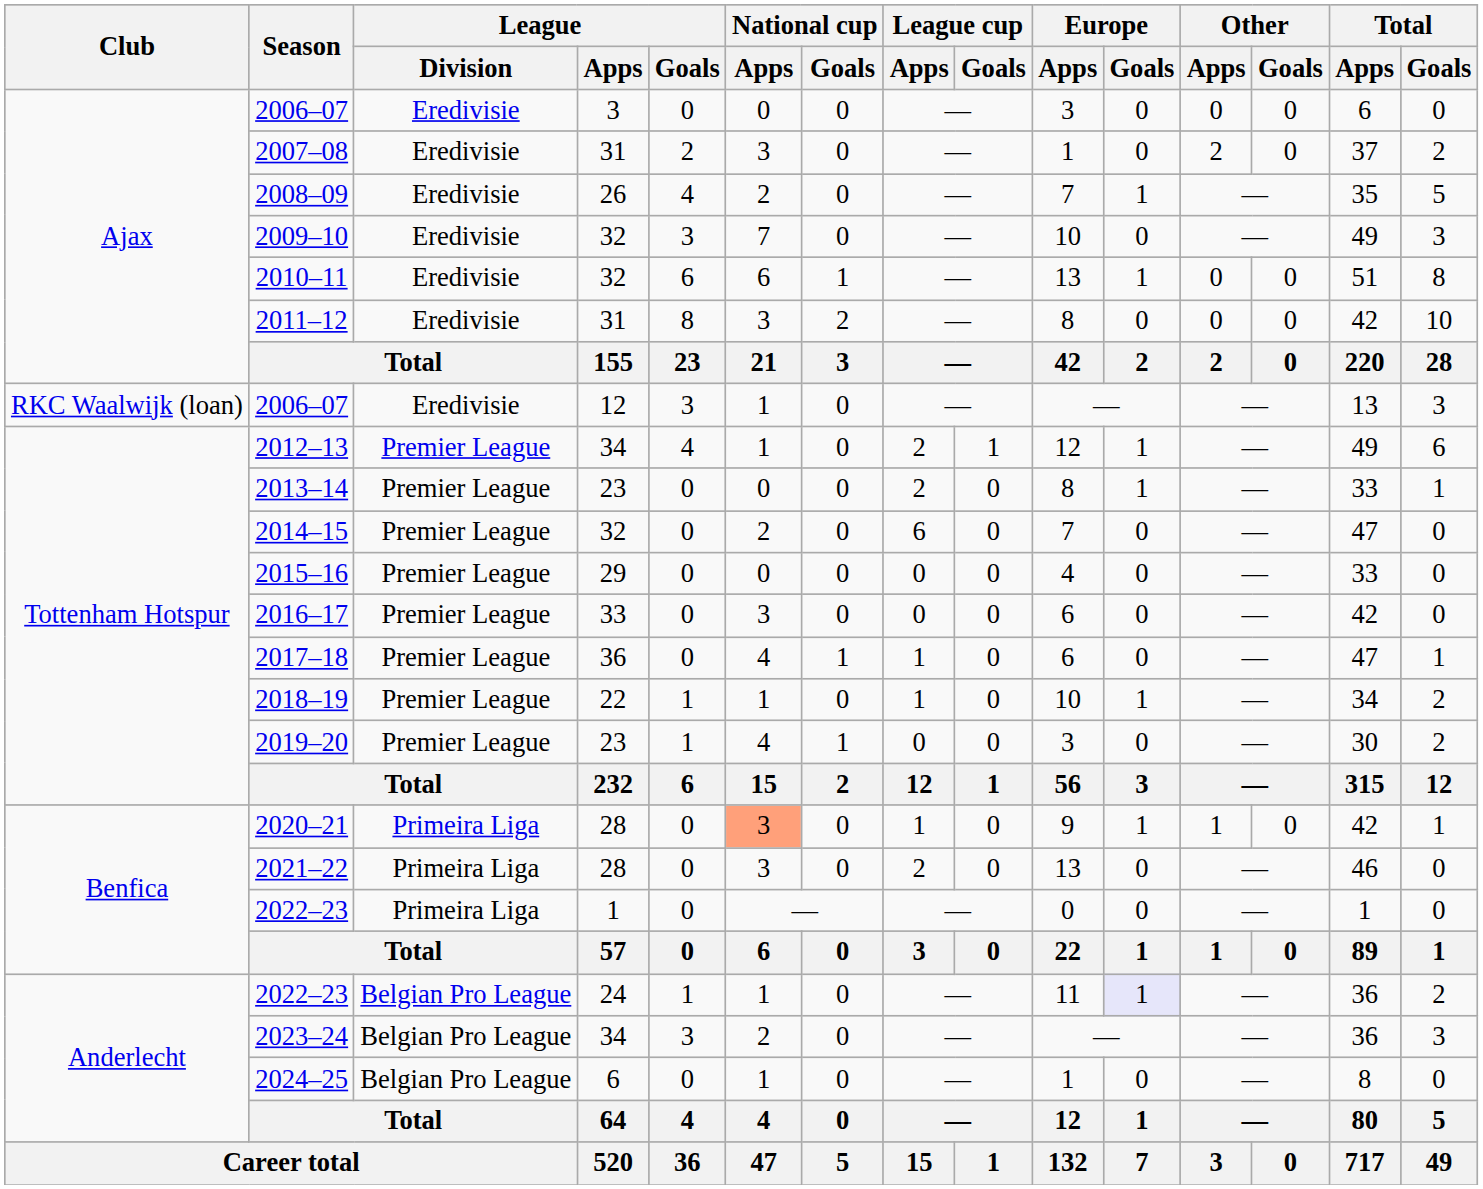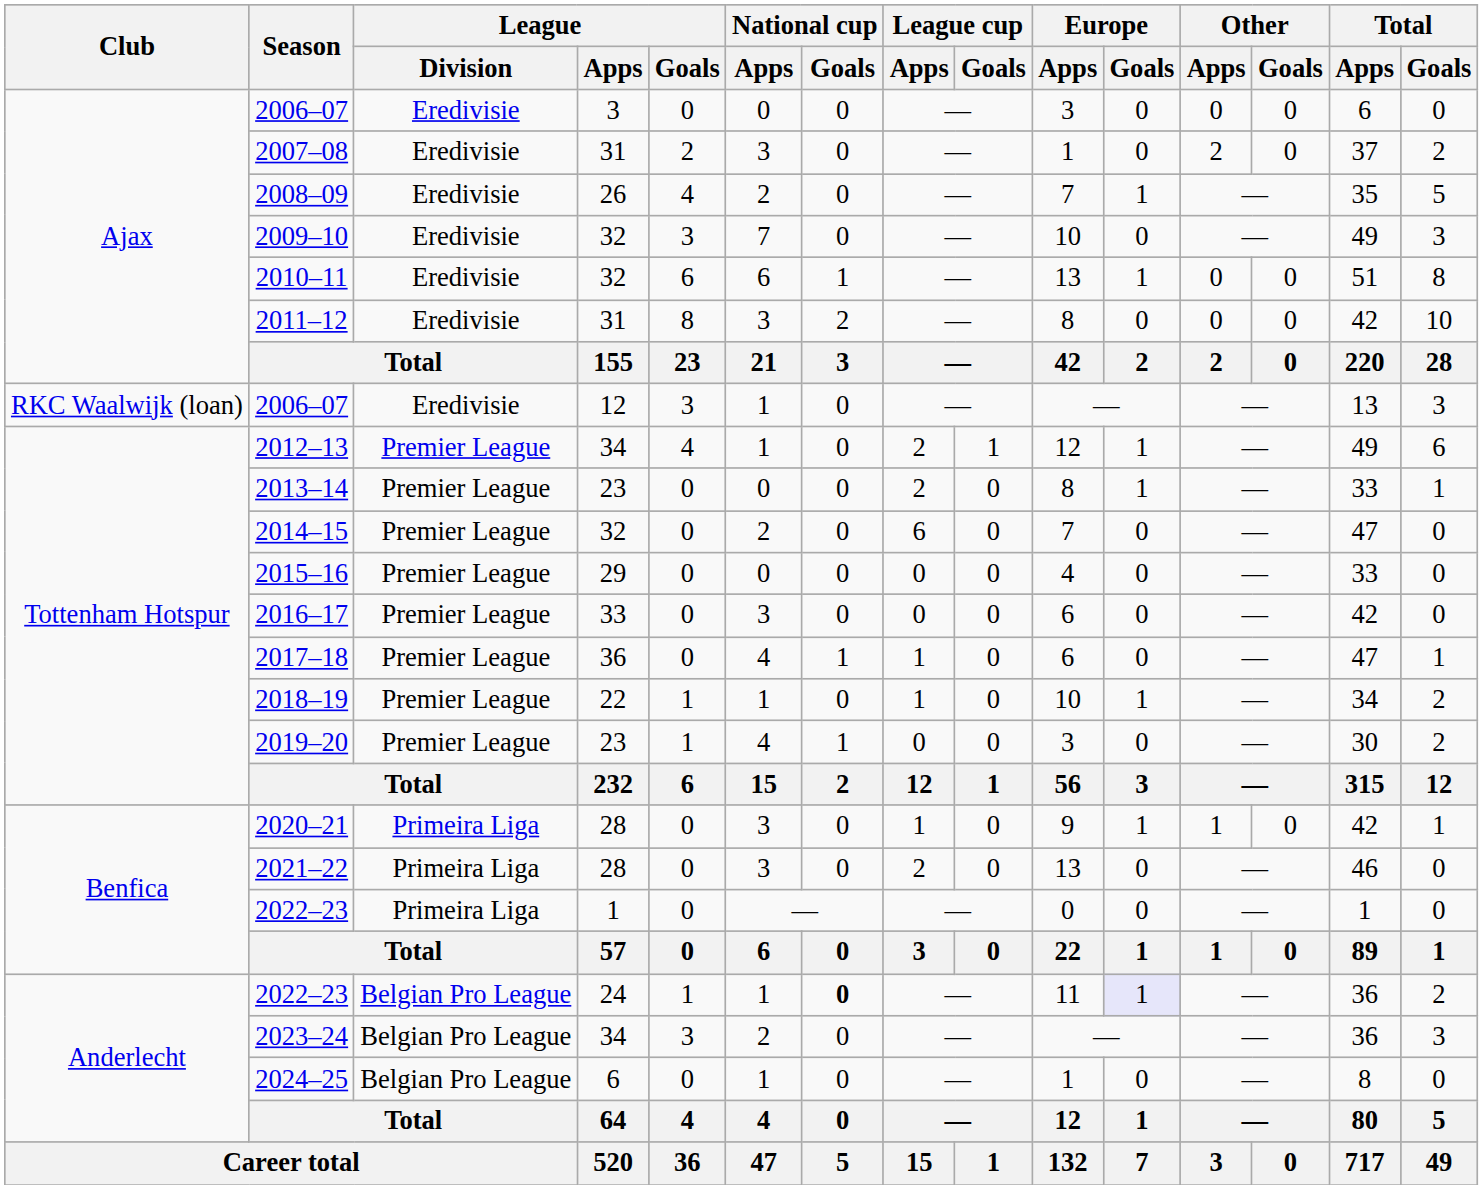2020–21 | National cup / Apps: lightsalmon background -> no background
2022–23 / 24 | National cup / Goals: normal -> bold
